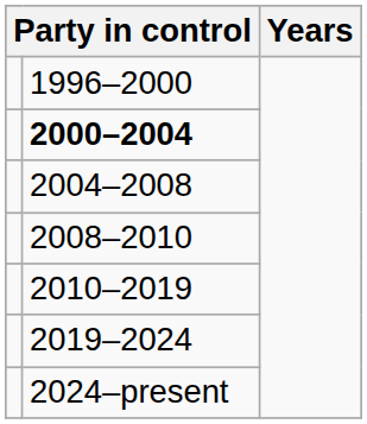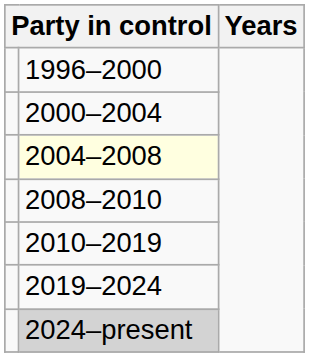2000–2004 | column 2: bold -> normal
2004–2008 | column 2: no background -> lightyellow background
2024–present | column 2: no background -> lightgrey background
